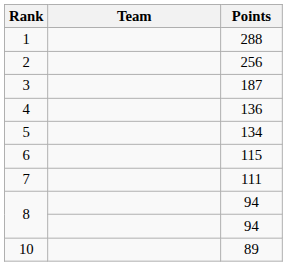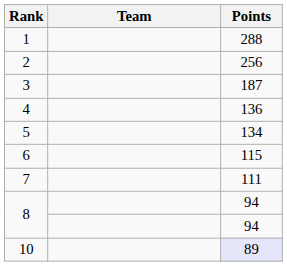10 | Points: no background -> lavender background
